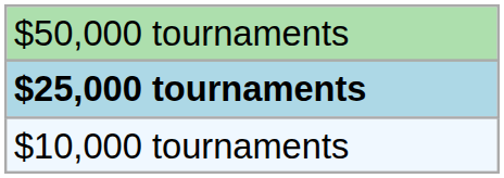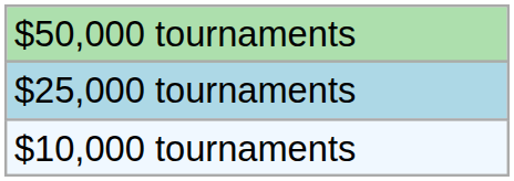row 2 | column 1: bold -> normal
